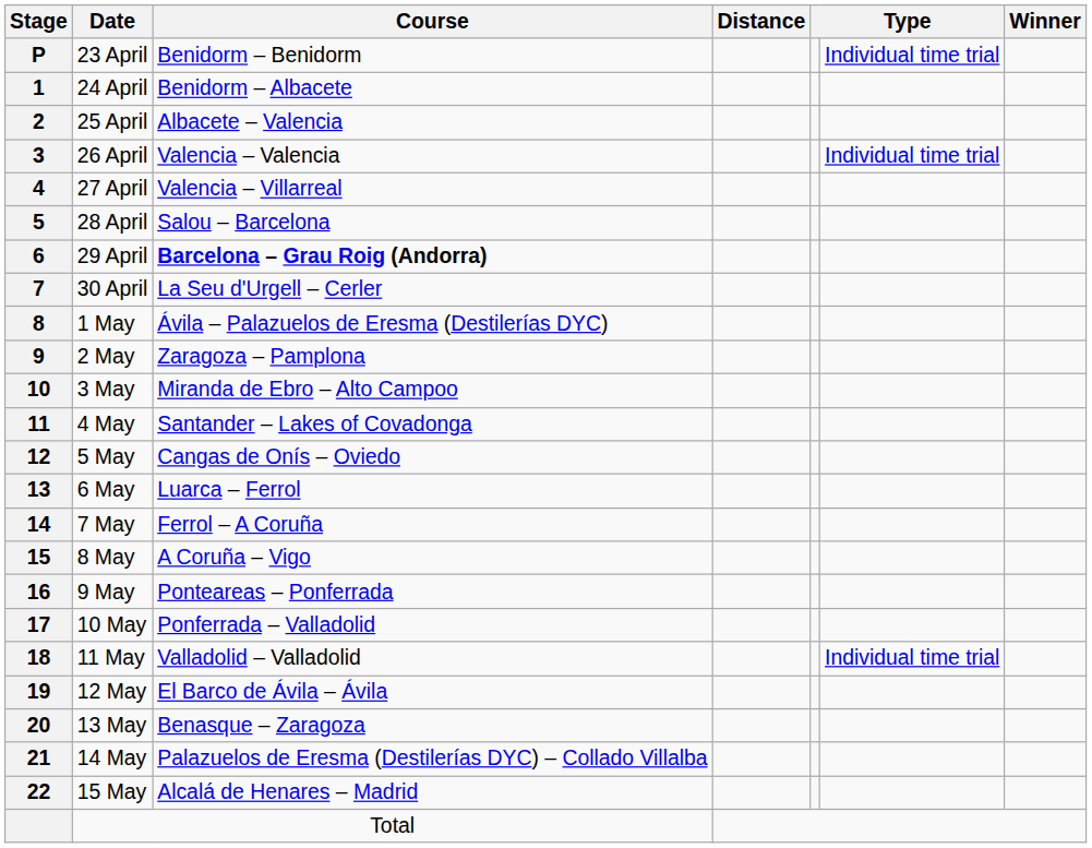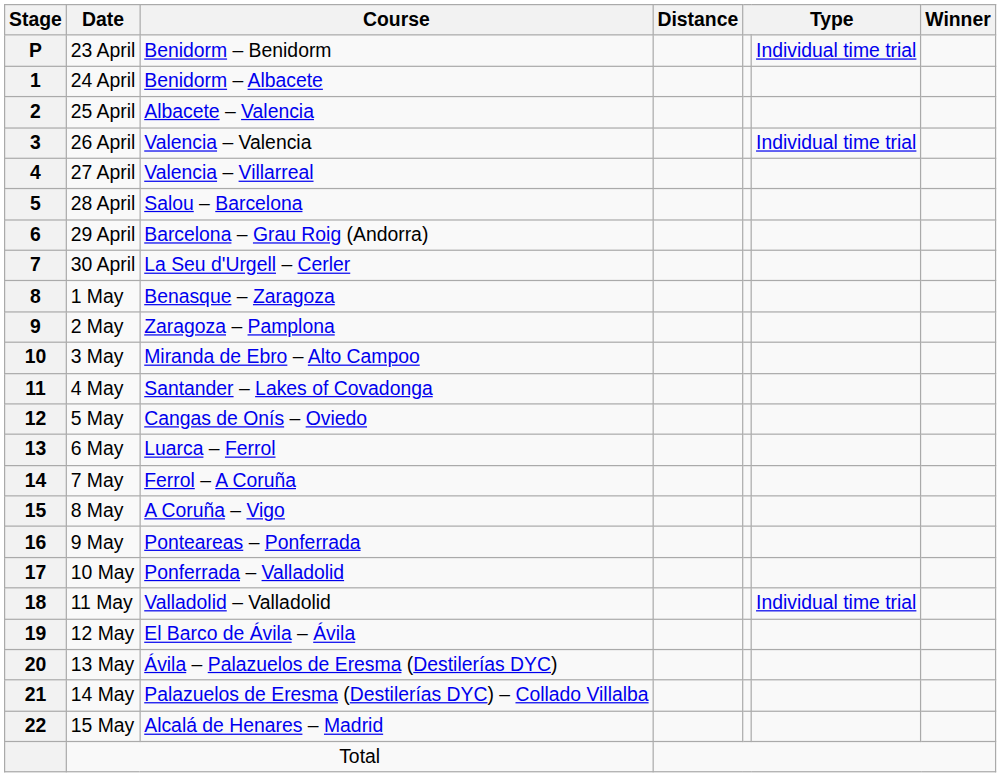29 April | Course: bold -> normal
1 May | Course: Ávila – Palazuelos de Eresma (Destilerías DYC) -> Benasque – Zaragoza
13 May | Course: Benasque – Zaragoza -> Ávila – Palazuelos de Eresma (Destilerías DYC)
